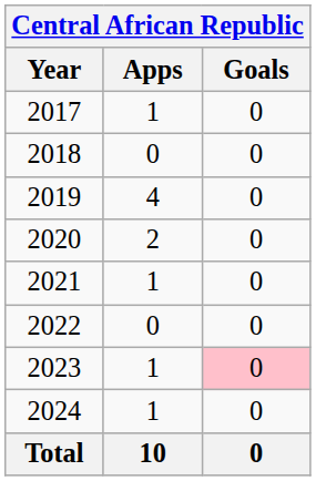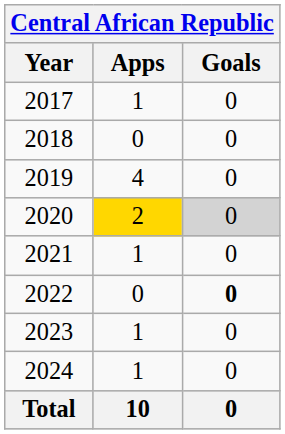2020 | Apps: no background -> gold background
2020 | Goals: no background -> lightgrey background
2022 | Goals: normal -> bold
2023 | Goals: pink background -> no background
